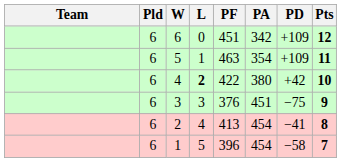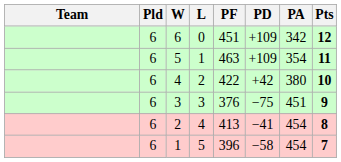columns swapped: PA <-> PD
row 4 | L: bold -> normal
